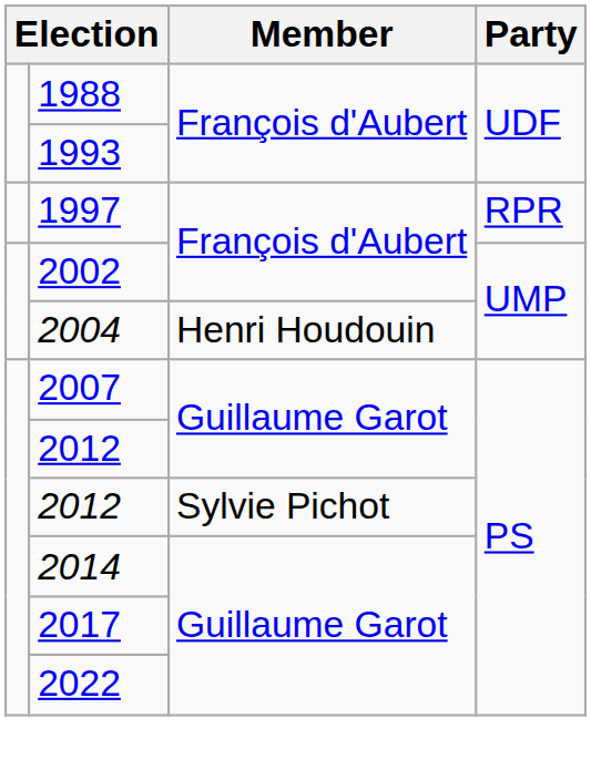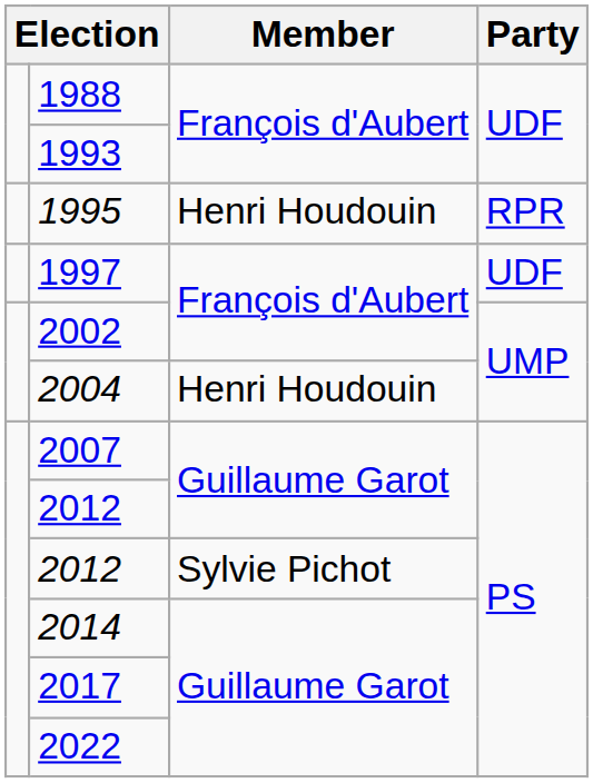+ row: 1995 | Henri Houdouin | RPR
1997 | Party: RPR -> UDF
